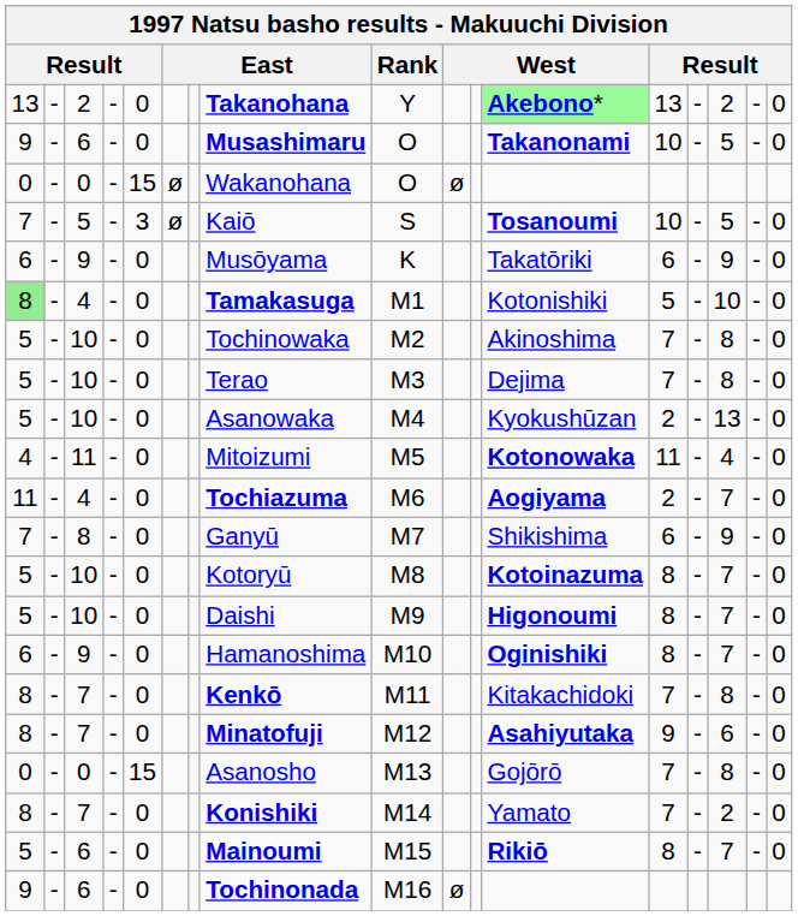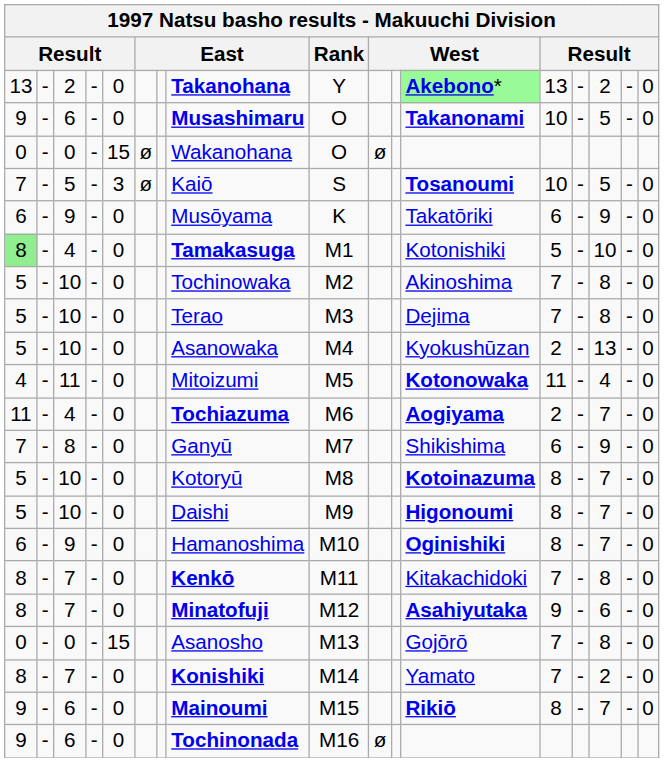row 22 | column 1: 5 -> 9
